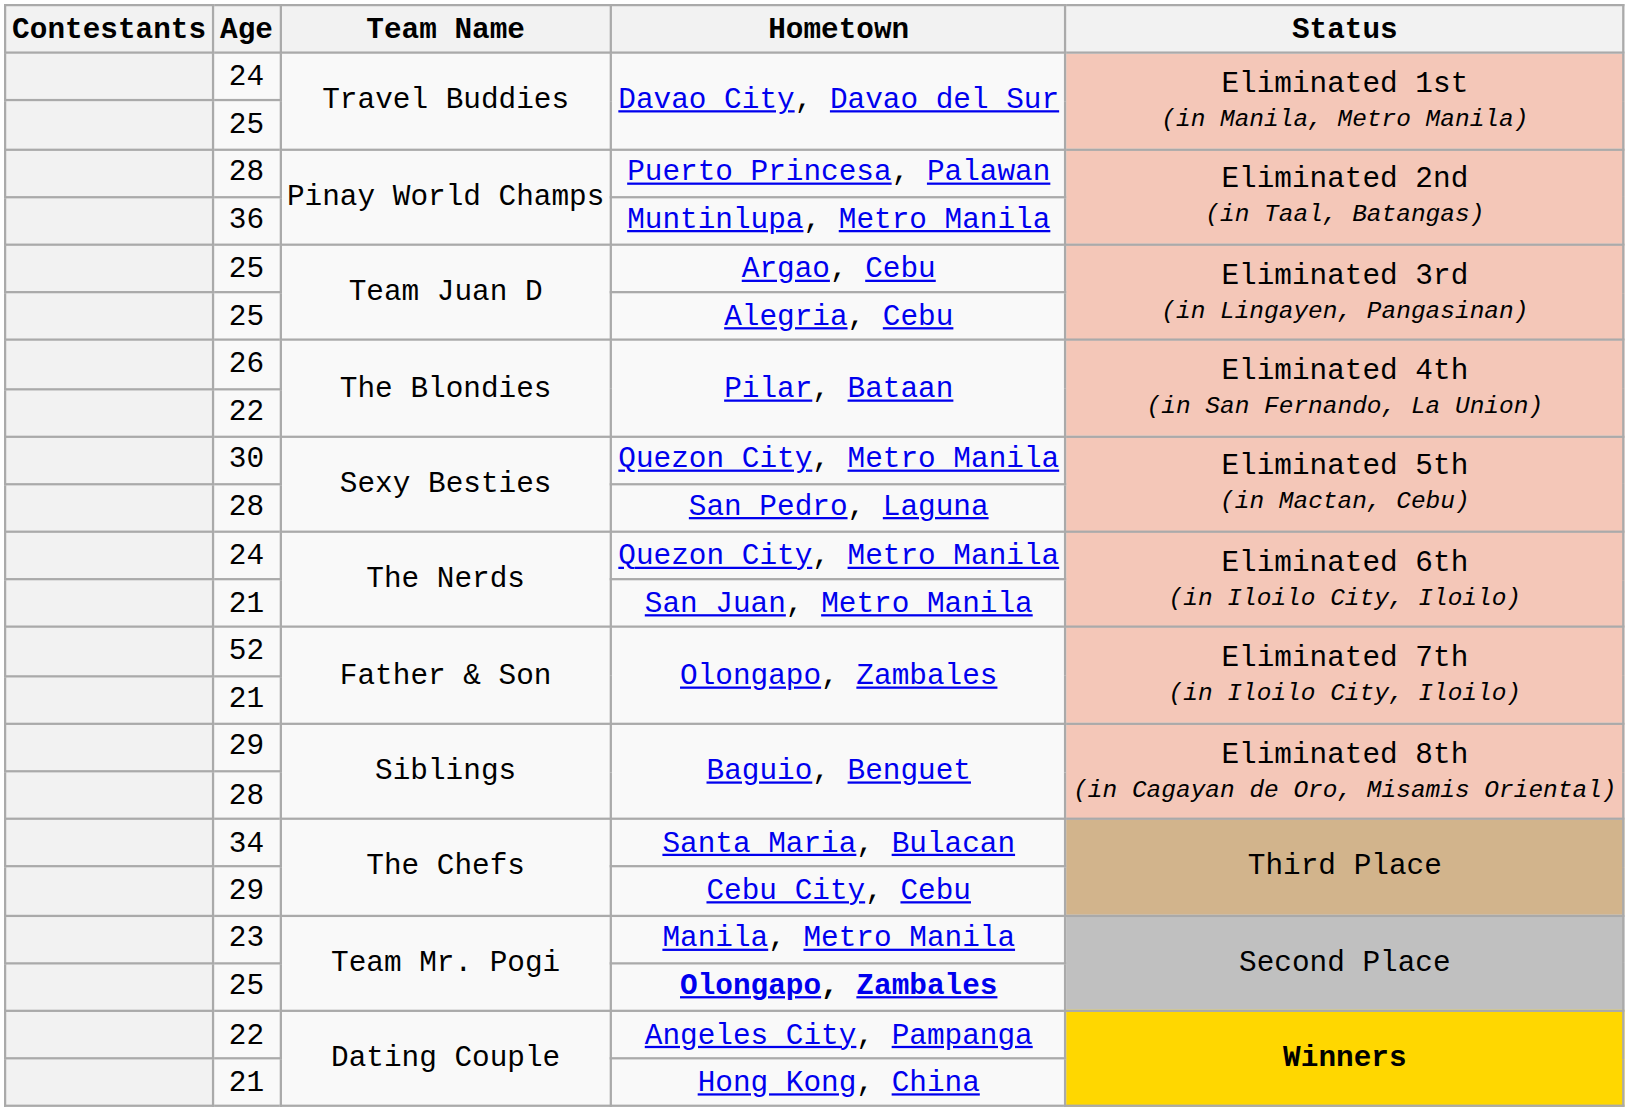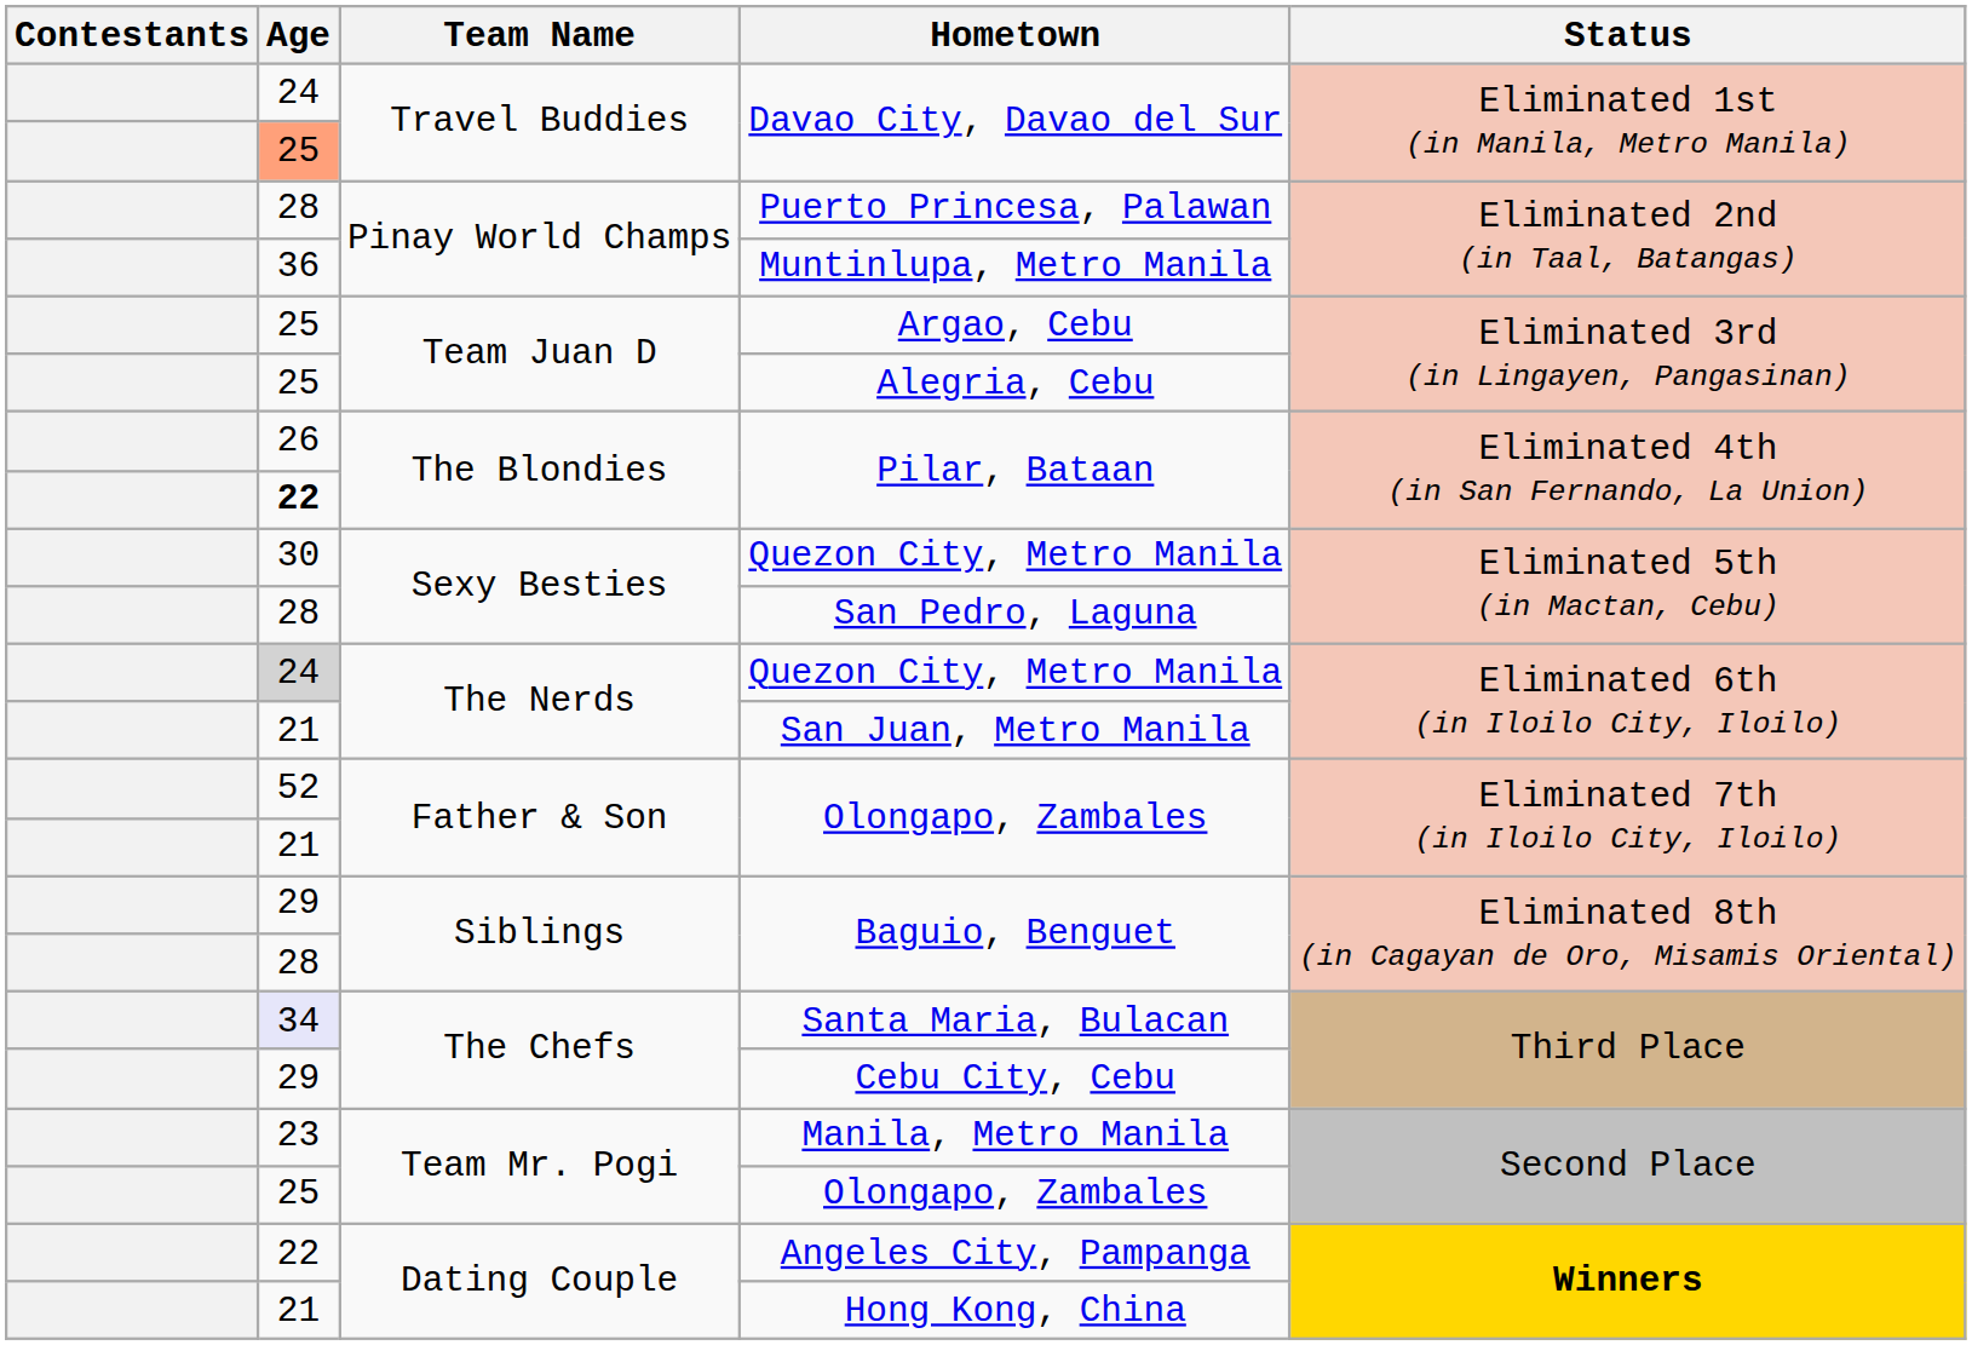25 / Davao City, Davao del Sur | Age: no background -> lightsalmon background
22 / Pilar, Bataan | Age: normal -> bold
24 / Quezon City, Metro Manila | Age: no background -> lightgrey background
Santa Maria, Bulacan | Age: no background -> lavender background
25 / Olongapo, Zambales | Hometown: bold -> normal
